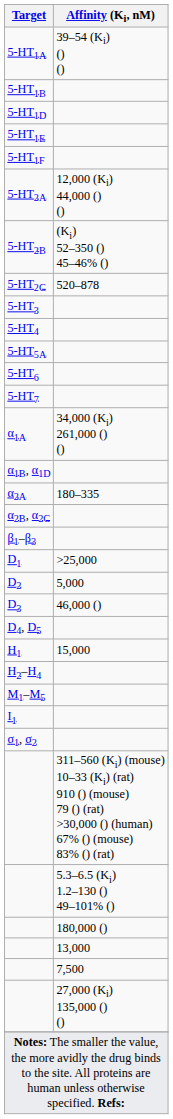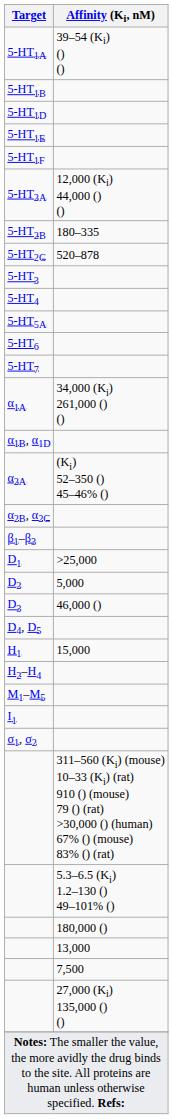row 8 | Affinity (Ki, nM): (Ki) 52–350 () 45–46% () -> 180–335
row 17 | Affinity (Ki, nM): 180–335 -> (Ki) 52–350 () 45–46% ()
